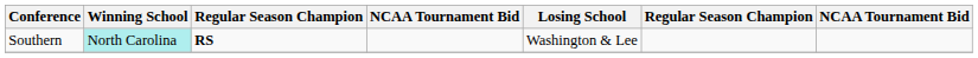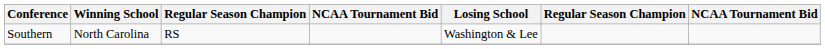Southern | Winning School: paleturquoise background -> no background
Southern | column 3: bold -> normal
